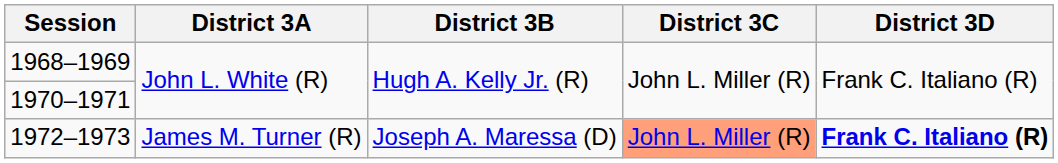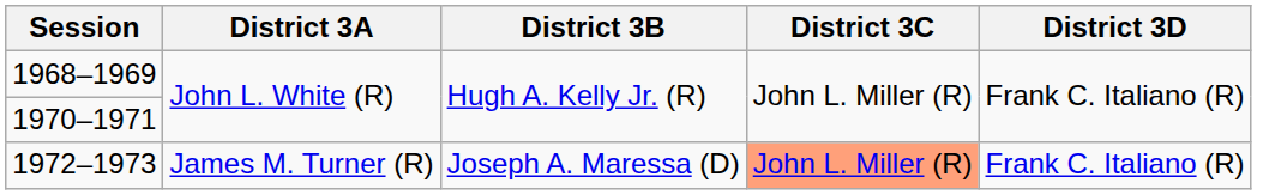1972–1973 | District 3D: bold -> normal
